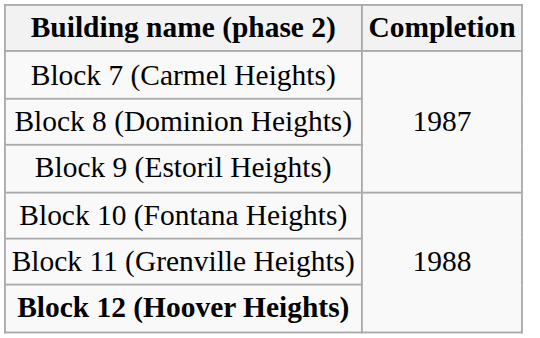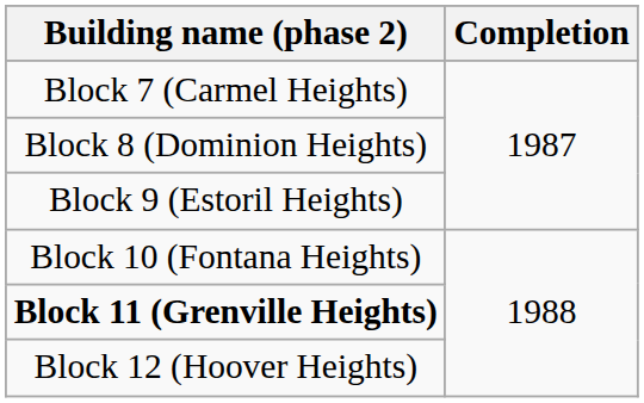Block 11 (Grenville Heights) | Building name (phase 2): normal -> bold
Block 12 (Hoover Heights) | Building name (phase 2): bold -> normal
